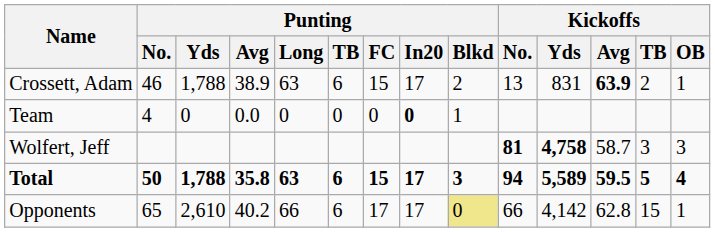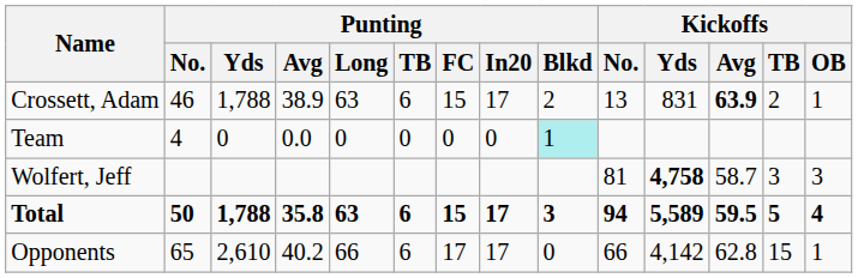Team | Punting / In20: bold -> normal
Team | Punting / Blkd: no background -> paleturquoise background
Wolfert, Jeff | Kickoffs / No.: bold -> normal
Opponents | Punting / Blkd: khaki background -> no background
